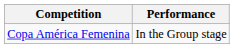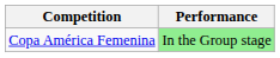Copa América Femenina | Performance: no background -> lightgreen background
